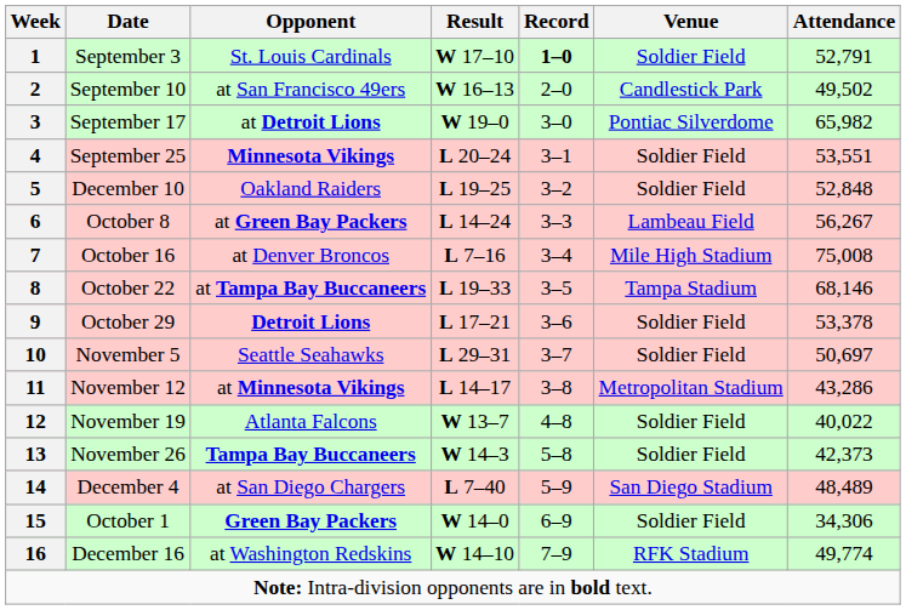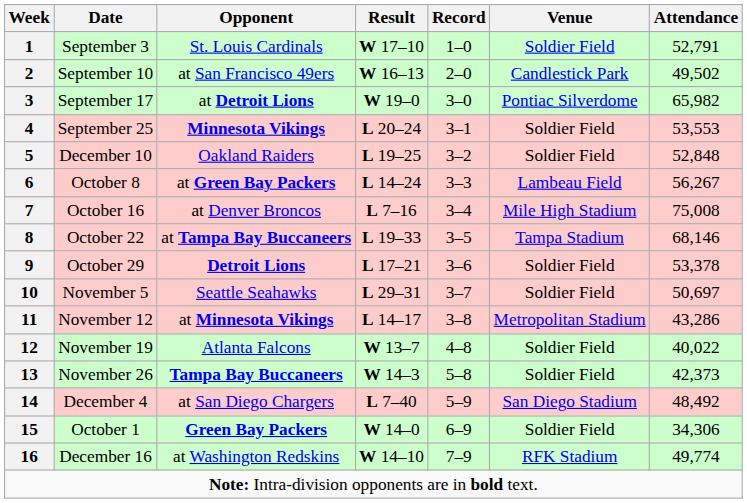1 | Record: bold -> normal
4 | Attendance: 53,551 -> 53,553
14 | Attendance: 48,489 -> 48,492
